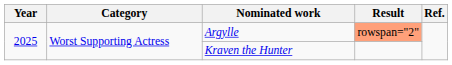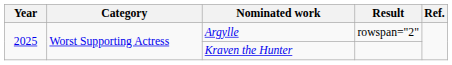Argylle | Result: lightsalmon background -> no background
